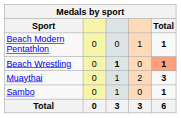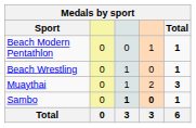Beach Wrestling | column 3: bold -> normal
Beach Wrestling | Total: lightsalmon background -> no background
Sambo | column 3: normal -> bold
Sambo | column 4: normal -> bold
